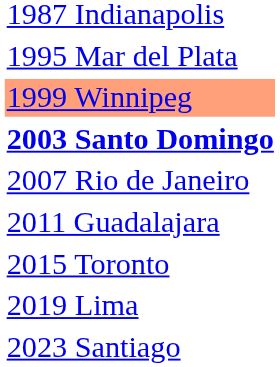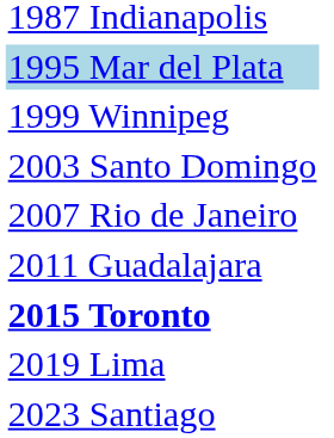1995 Mar del Plata | column 1: no background -> lightblue background
1999 Winnipeg | column 1: lightsalmon background -> no background
2003 Santo Domingo | column 1: bold -> normal
2015 Toronto | column 1: normal -> bold
